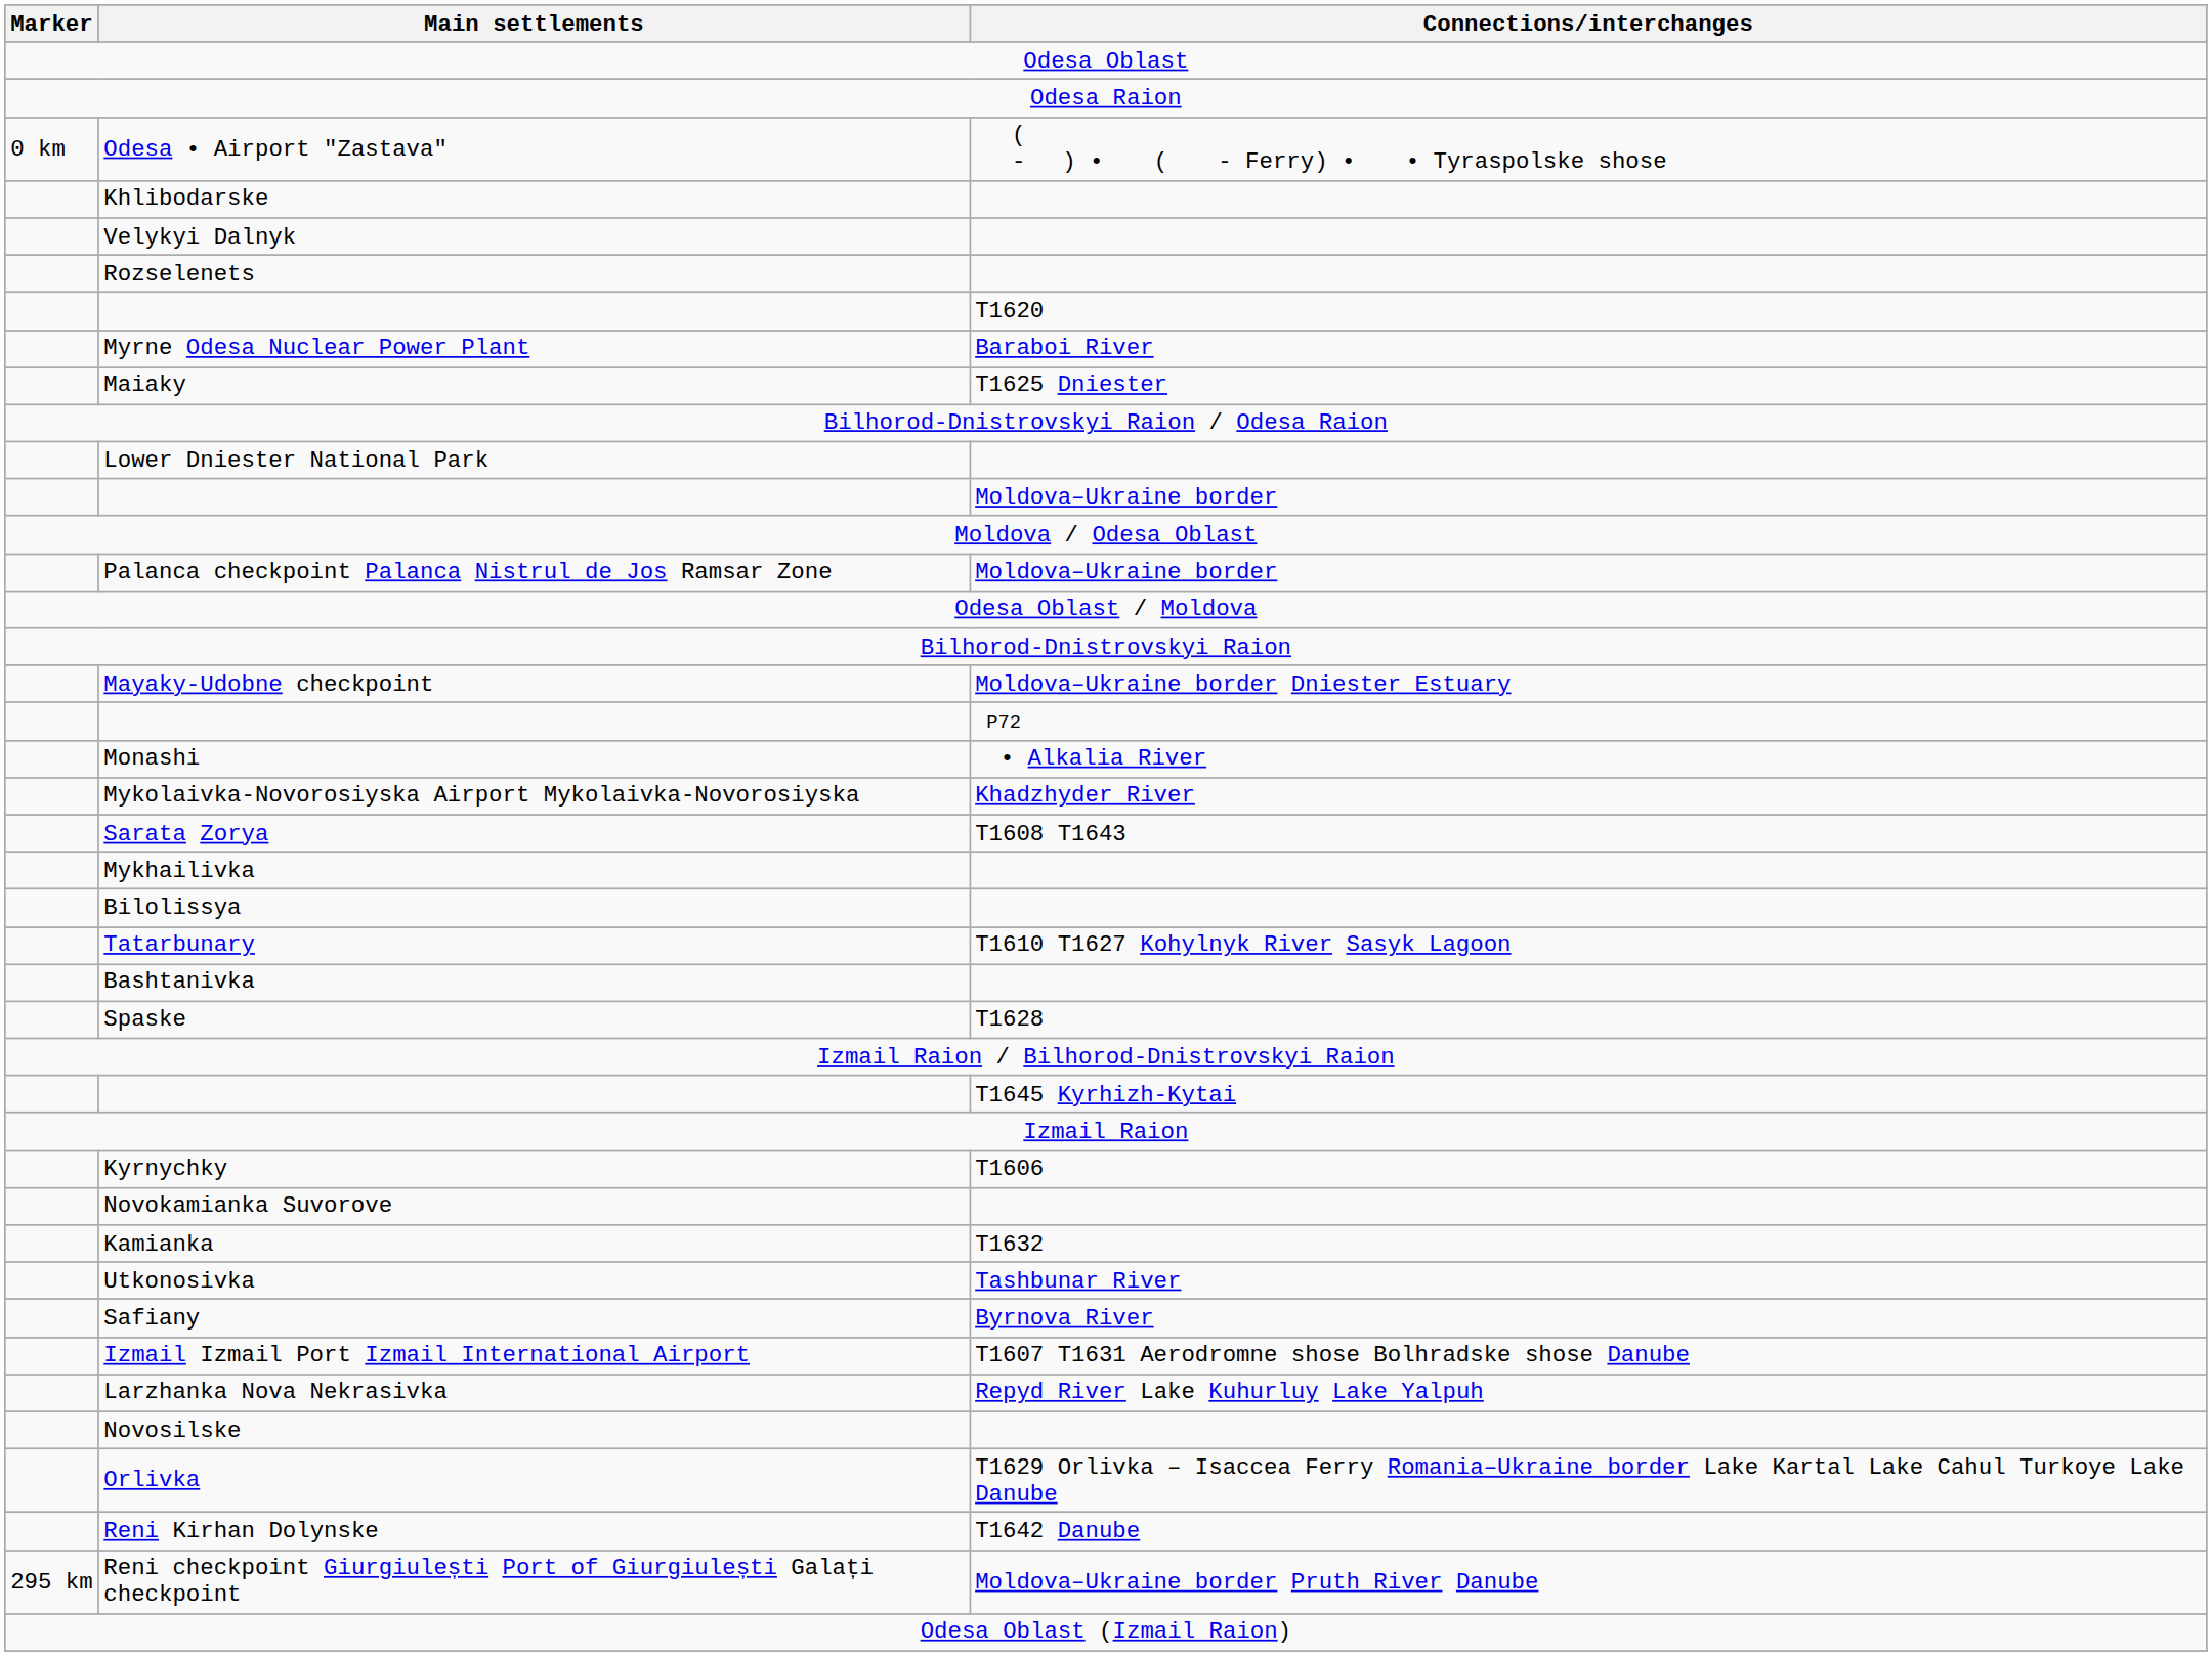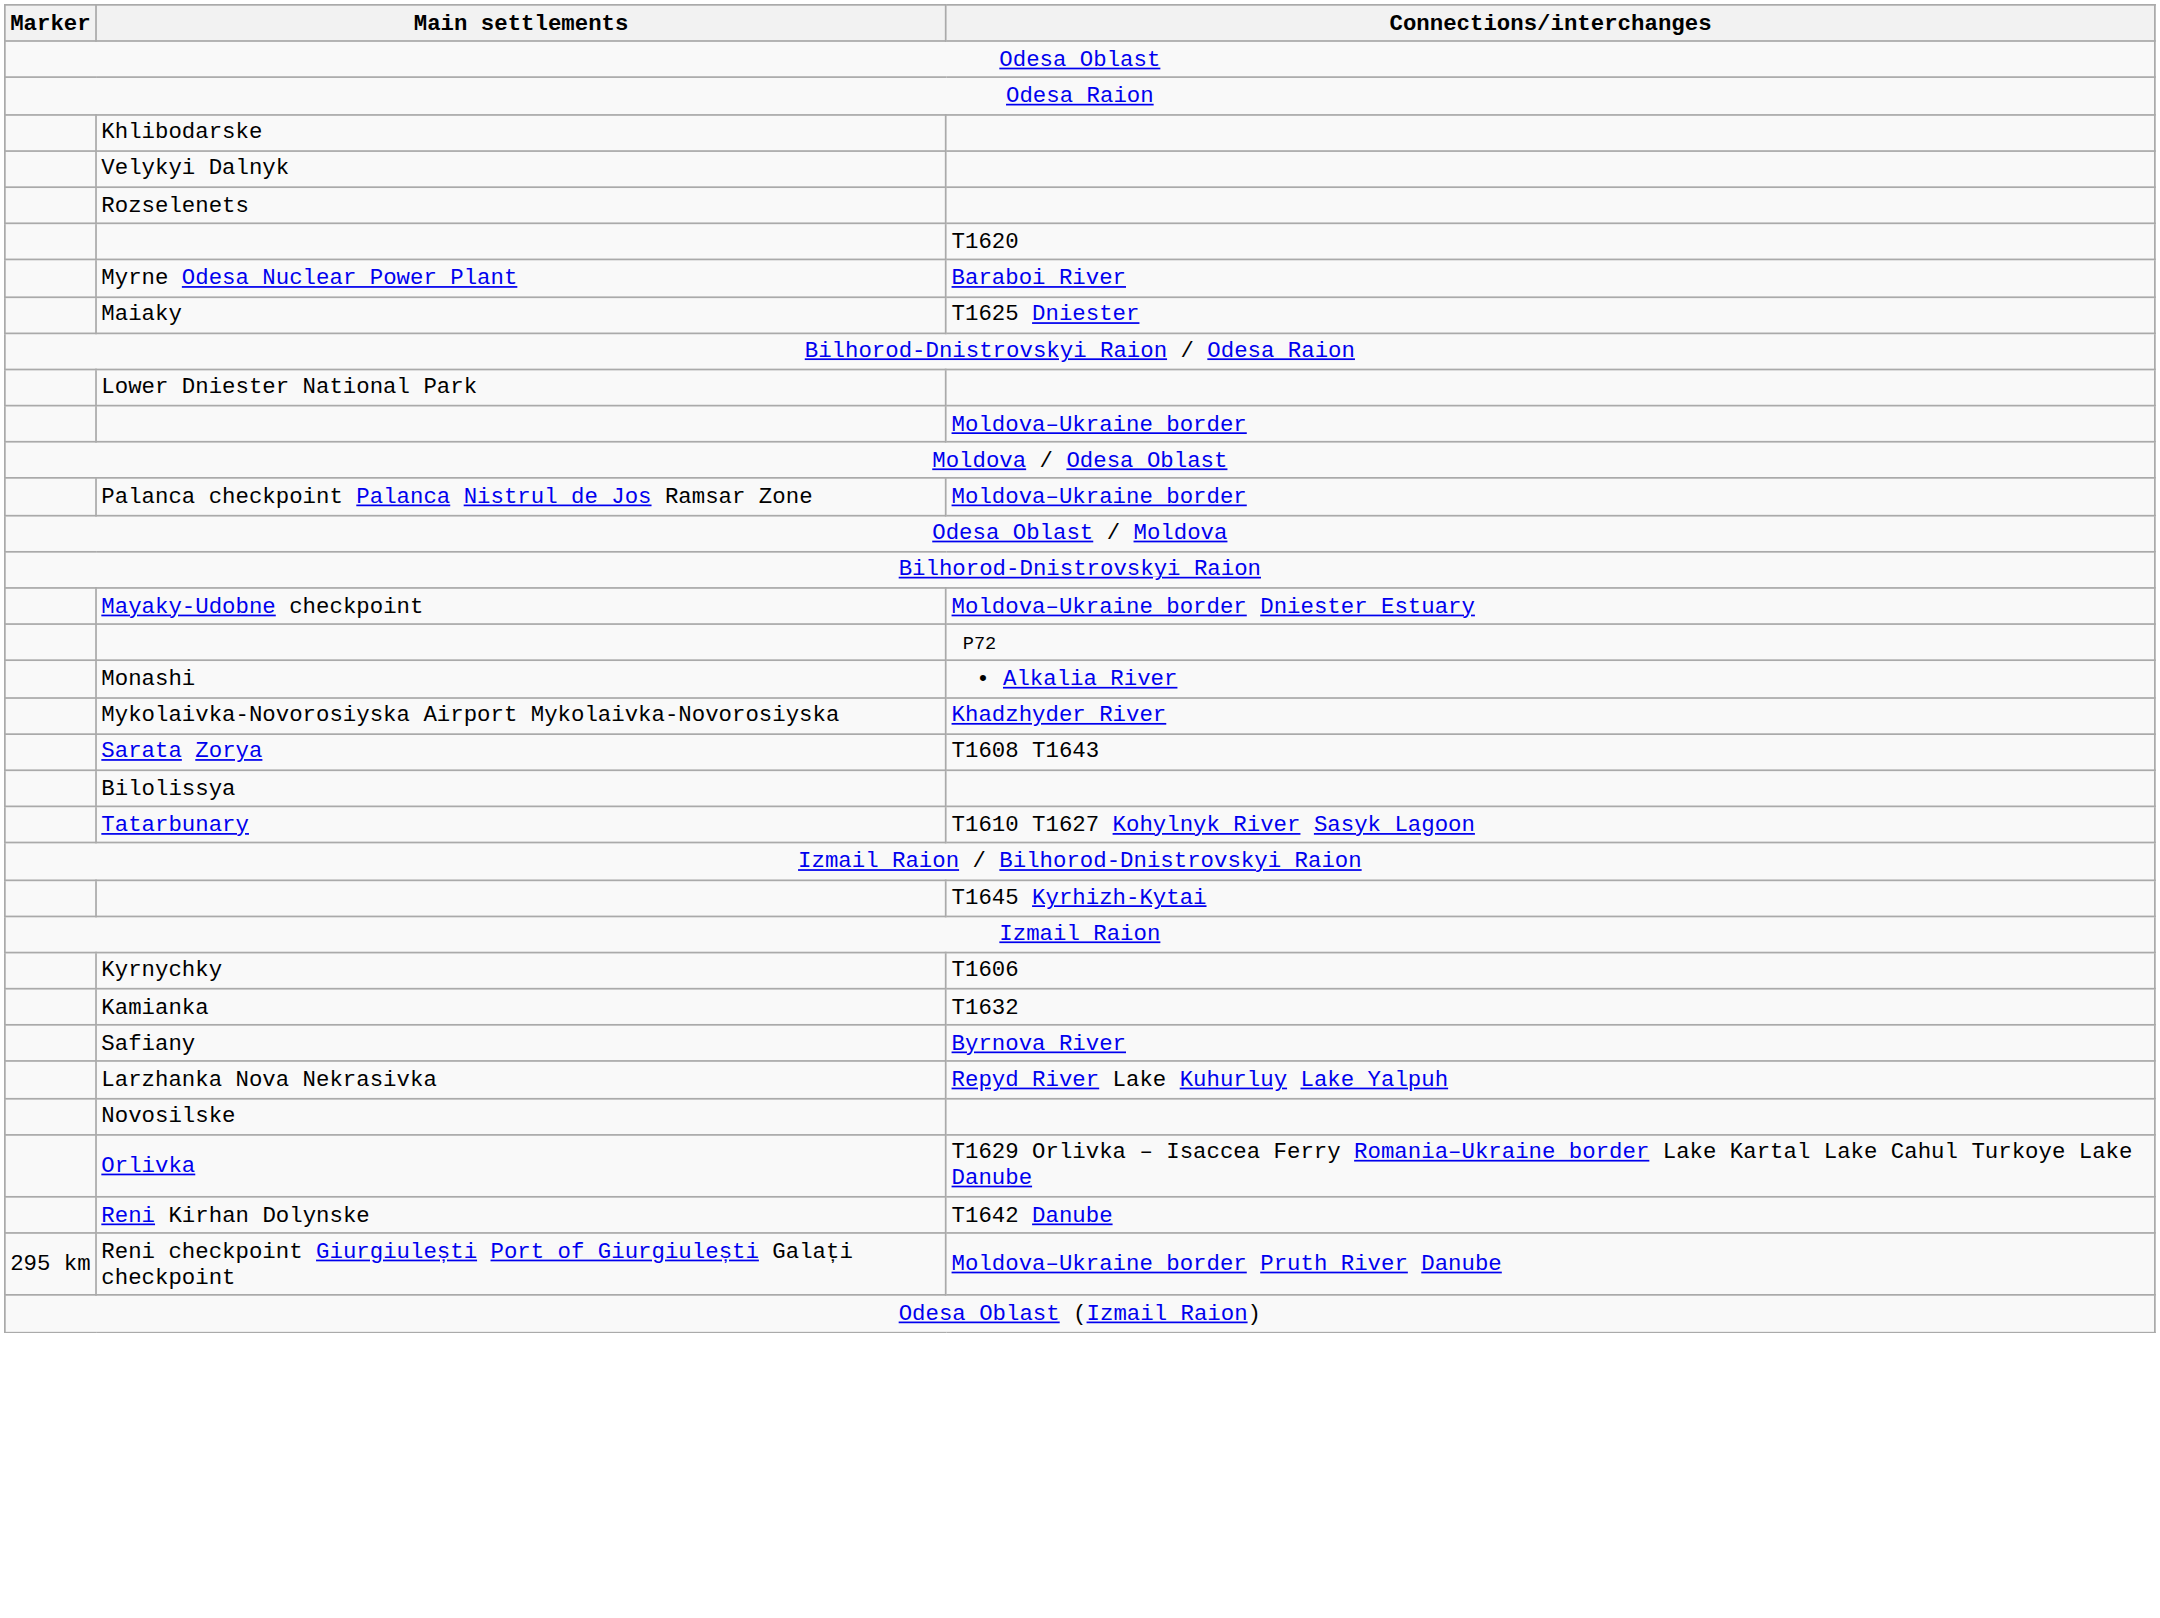- row: 0 km | Odesa • Airport "Zastava" | ( - ) • ( - Ferry) • • Tyraspolske shose
- row: Mykhailivka
- row: Bashtanivka
- row: Spaske | T1628
- row: Novokamianka Suvorove
- row: Utkonosivka | Tashbunar River
- row: Izmail Izmail Port Izmail International Airport | T1607 T1631 Aerodromne shose Bolhradske shose Danube
